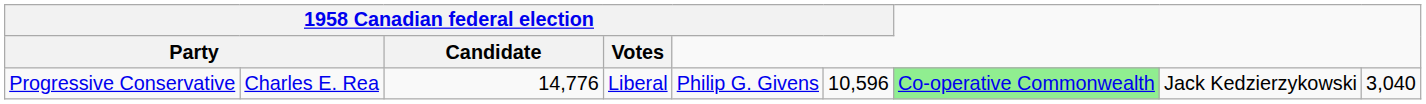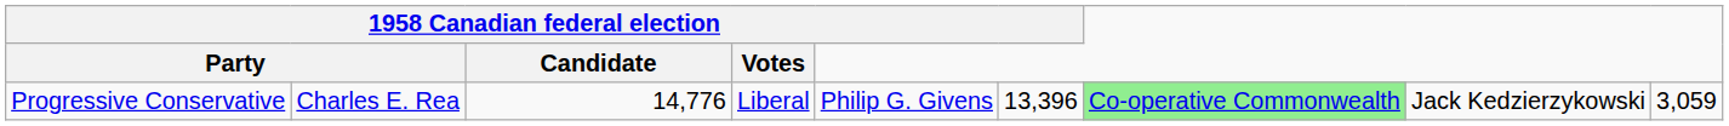Progressive Conservative | column 6: 10,596 -> 13,396
Progressive Conservative | column 9: 3,040 -> 3,059
